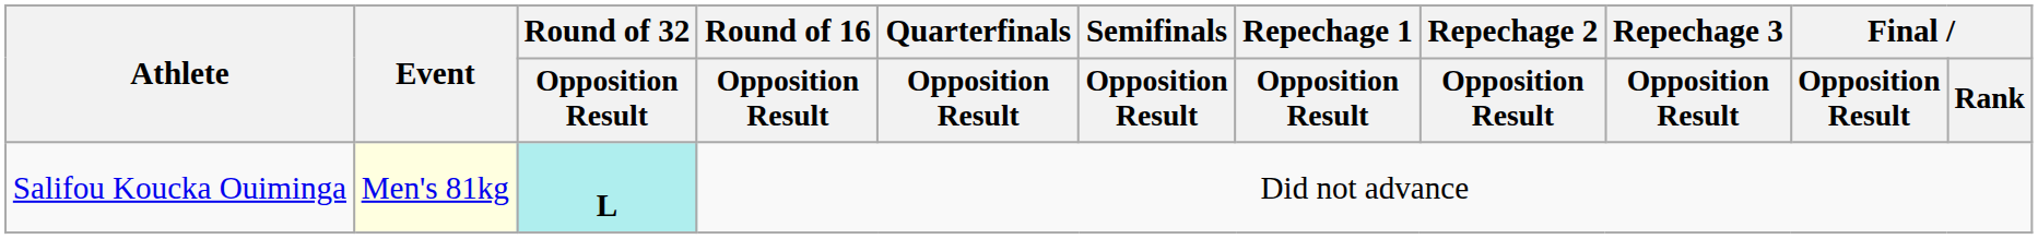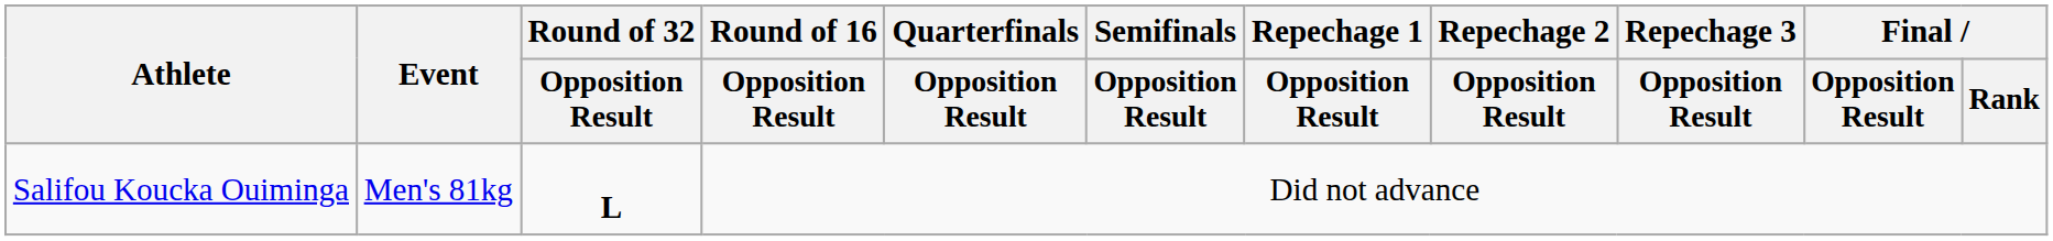Salifou Koucka Ouiminga | Event: lightyellow background -> no background
Salifou Koucka Ouiminga | Round of 32 / Opposition Result: paleturquoise background -> no background
